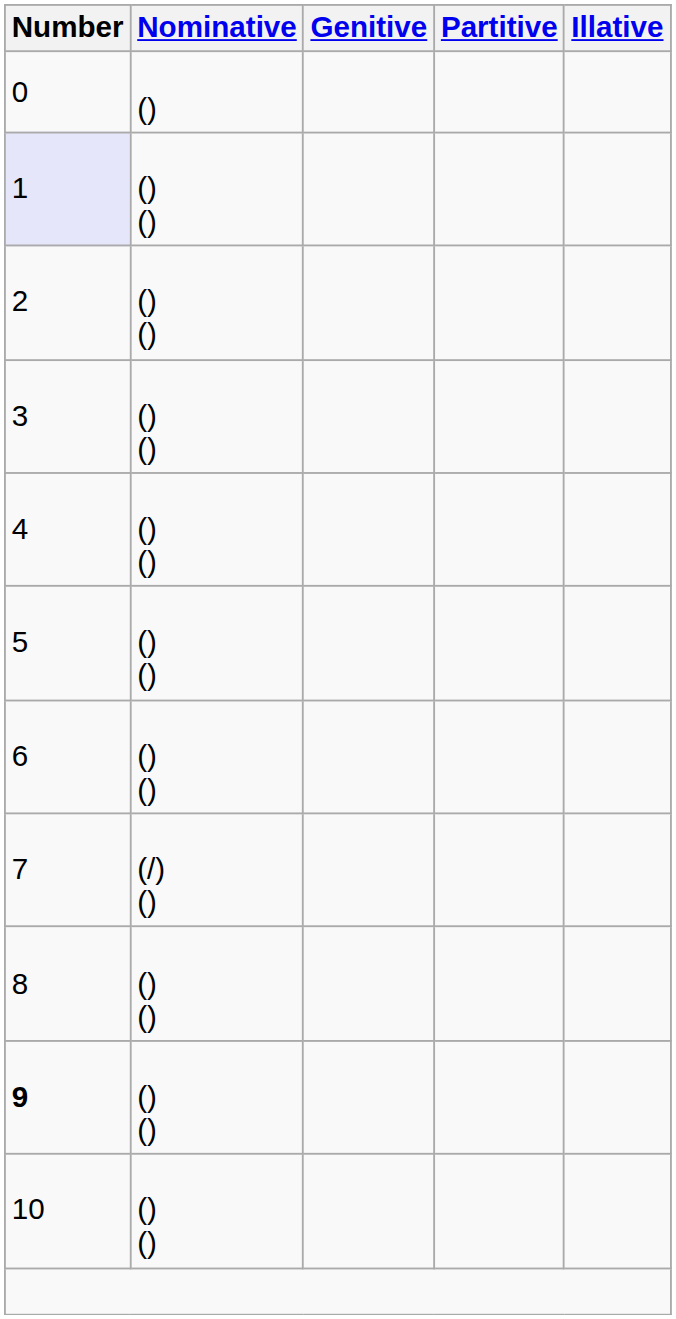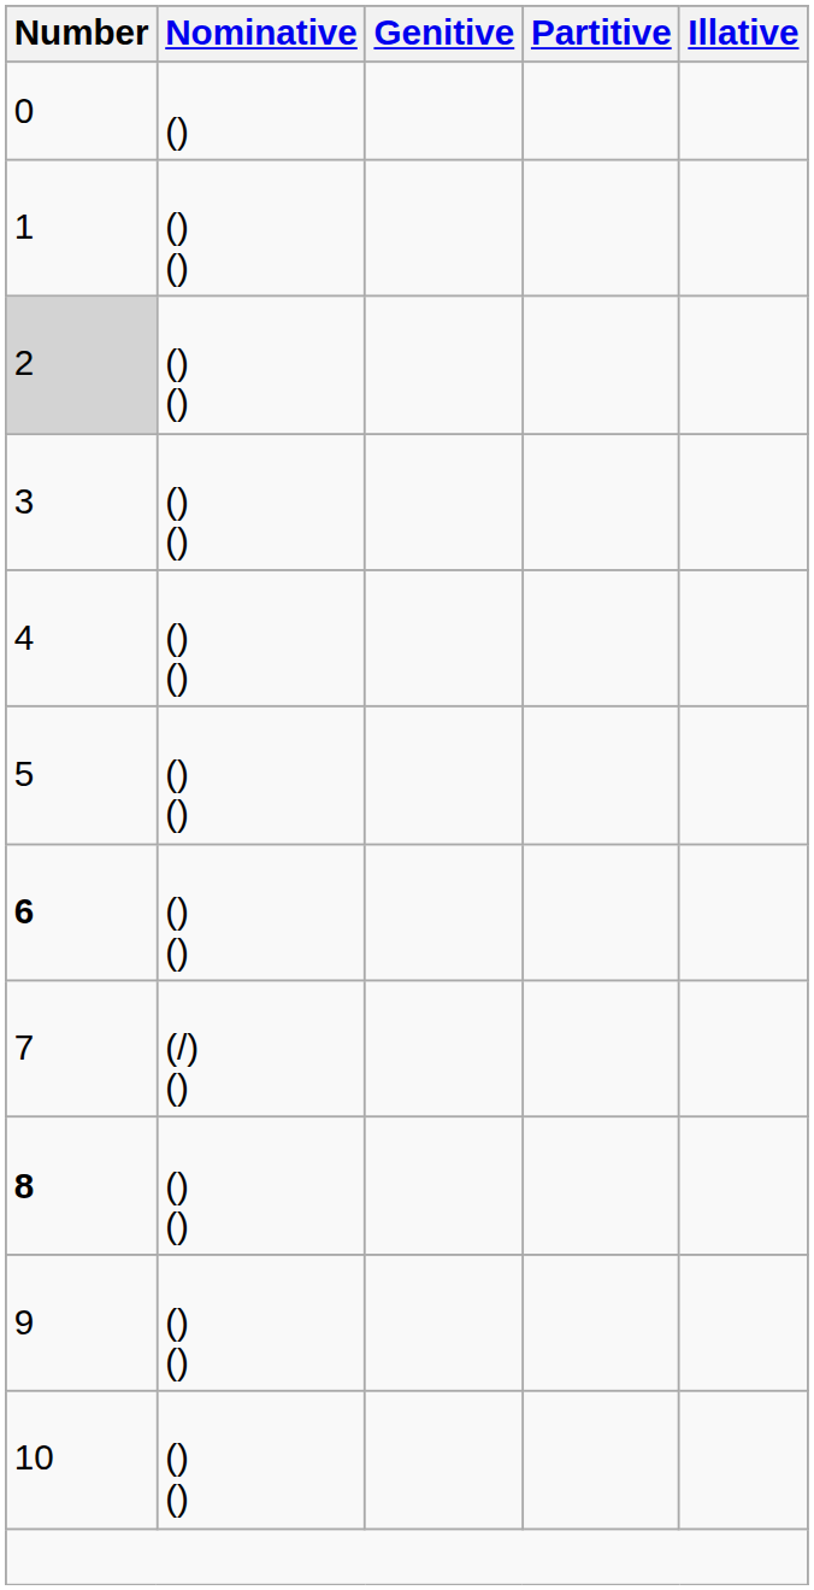1 | Number: lavender background -> no background
2 | Number: no background -> lightgrey background
6 | Number: normal -> bold
8 | Number: normal -> bold
9 | Number: bold -> normal
